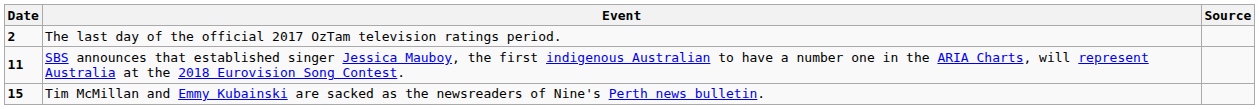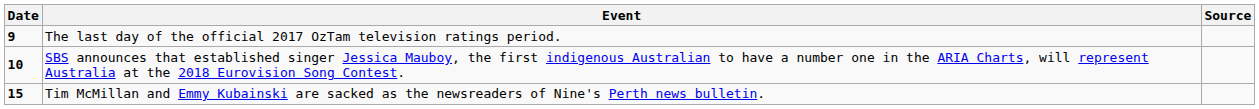row 2 | Date: 2 -> 9
row 3 | Date: 11 -> 10
